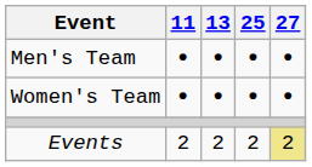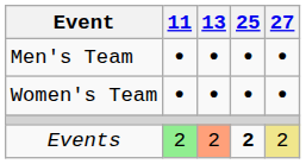Events | 11: no background -> lightgreen background
Events | 13: no background -> lightsalmon background
Events | 25: normal -> bold
